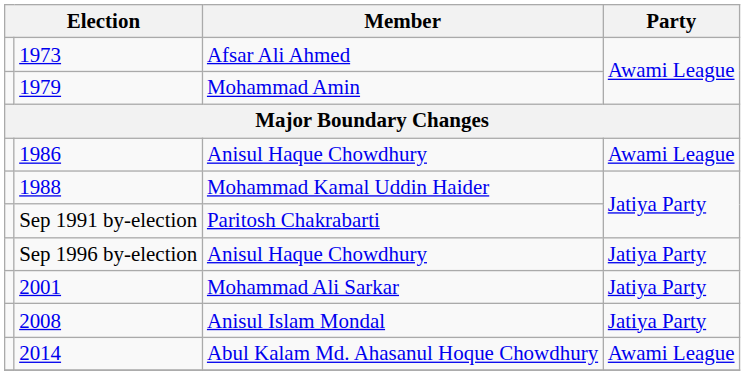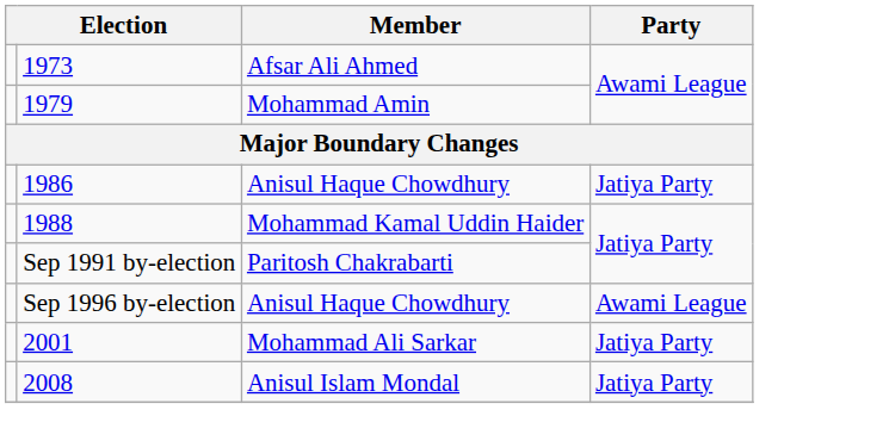1986 | Party: Awami League -> Jatiya Party
Sep 1996 by-election | Party: Jatiya Party -> Awami League
- row: 2014 | Abul Kalam Md. Ahasanul Hoque Chowdhury | Awami League
